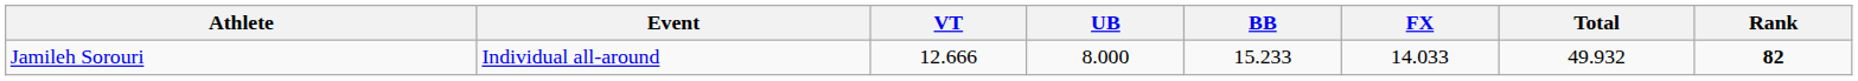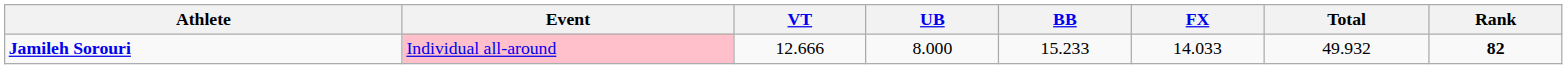row 2 | Athlete: normal -> bold
row 2 | Event: no background -> pink background
